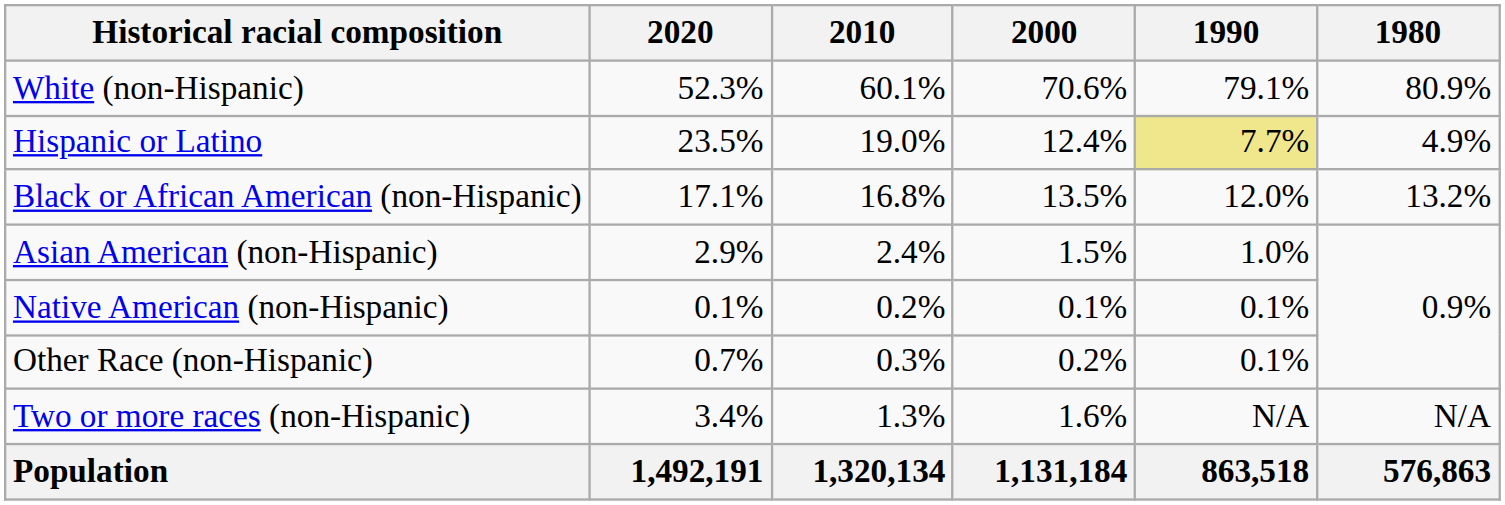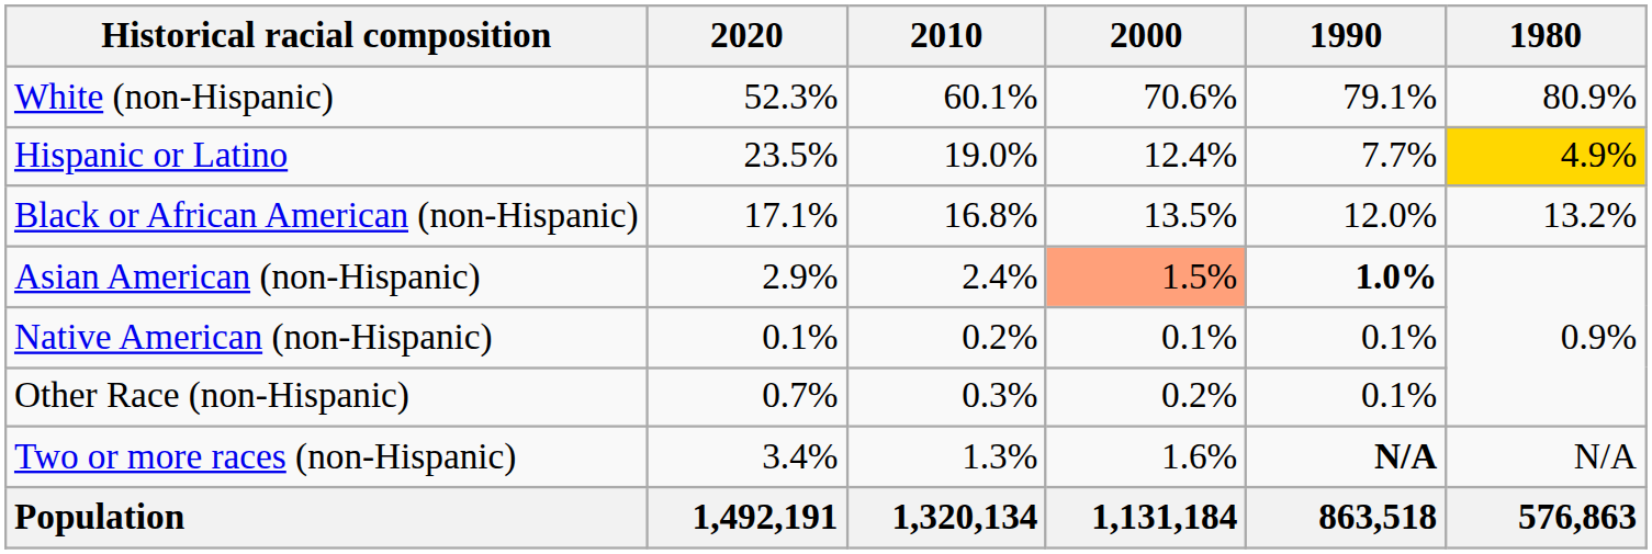Hispanic or Latino | 1990: khaki background -> no background
Hispanic or Latino | 1980: no background -> gold background
Asian American (non-Hispanic) | 2000: no background -> lightsalmon background
Asian American (non-Hispanic) | 1990: normal -> bold
Two or more races (non-Hispanic) | 1990: normal -> bold
